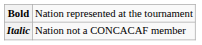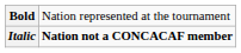Italic | column 2: normal -> bold
